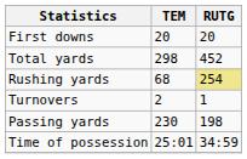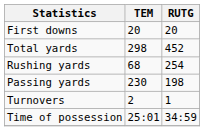Rushing yards | RUTG: khaki background -> no background
rows swapped: Passing yards <-> Turnovers
